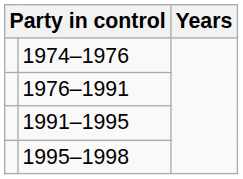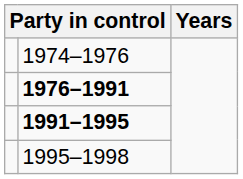1976–1991 | column 2: normal -> bold
1991–1995 | column 2: normal -> bold
